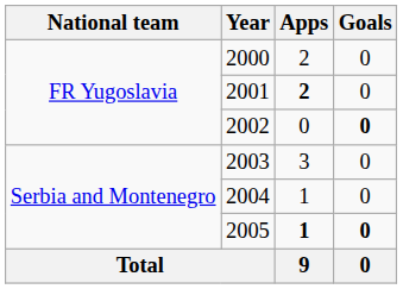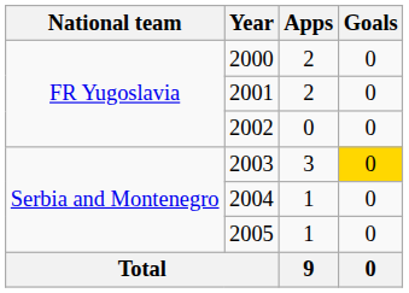2001 | Apps: bold -> normal
2002 | Goals: bold -> normal
2003 | Goals: no background -> gold background
2005 | Apps: bold -> normal
2005 | Goals: bold -> normal
